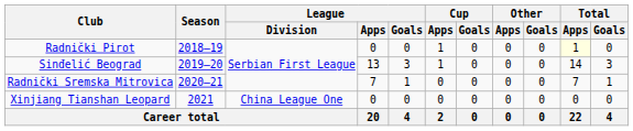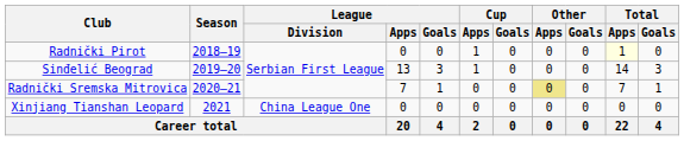Radnički Sremska Mitrovica | Other / Apps: no background -> khaki background
